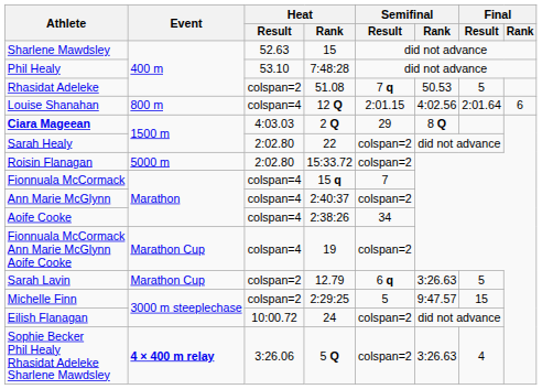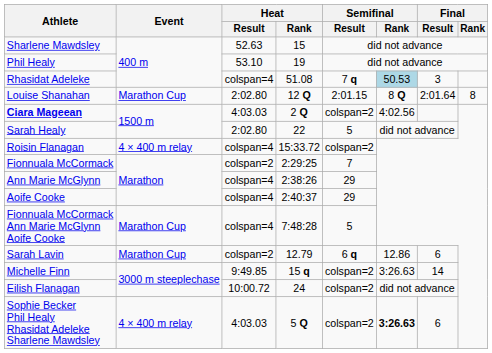Phil Healy | Heat / Rank: 7:48:28 -> 19
Rhasidat Adeleke | Heat / Result: colspan=2 -> colspan=4
Rhasidat Adeleke | Semifinal / Rank: no background -> lightblue background
Rhasidat Adeleke | Final / Result: 5 -> 3
Louise Shanahan | Event: 800 m -> Marathon Cup
Louise Shanahan | Heat / Result: colspan=4 -> 2:02.80
Louise Shanahan | Semifinal / Rank: 4:02.56 -> 8 Q
Louise Shanahan | Final / Rank: 6 -> 8
Ciara Mageean | Semifinal / Result: 29 -> colspan=2
Ciara Mageean | Semifinal / Rank: 8 Q -> 4:02.56
Sarah Healy | Semifinal / Result: colspan=2 -> 5
Roisin Flanagan | Event: 5000 m -> 4 × 400 m relay
Roisin Flanagan | Heat / Result: 2:02.80 -> colspan=4
Fionnuala McCormack | Heat / Result: colspan=4 -> colspan=2
Fionnuala McCormack | Heat / Rank: 15 q -> 2:29:25
Ann Marie McGlynn | Heat / Rank: 2:40:37 -> 2:38:26
Ann Marie McGlynn | Semifinal / Result: colspan=2 -> 29
Aoife Cooke | Heat / Rank: 2:38:26 -> 2:40:37
Aoife Cooke | Semifinal / Result: 34 -> 29
Fionnuala McCormack Ann Marie McGlynn Aoife Cooke | Heat / Rank: 19 -> 7:48:28
Fionnuala McCormack Ann Marie McGlynn Aoife Cooke | Semifinal / Result: colspan=2 -> 5
Sarah Lavin | Semifinal / Rank: 3:26.63 -> 12.86
Sarah Lavin | Final / Result: 5 -> 6
Michelle Finn | Heat / Result: colspan=2 -> 9:49.85
Michelle Finn | Heat / Rank: 2:29:25 -> 15 q
Michelle Finn | Semifinal / Result: 5 -> colspan=2
Michelle Finn | Semifinal / Rank: 9:47.57 -> 3:26.63
Michelle Finn | Final / Result: 15 -> 14
Sophie Becker Phil Healy Rhasidat Adeleke Sharlene Mawdsley | Event: bold -> normal
Sophie Becker Phil Healy Rhasidat Adeleke Sharlene Mawdsley | Heat / Result: 3:26.06 -> 4:03.03
Sophie Becker Phil Healy Rhasidat Adeleke Sharlene Mawdsley | Semifinal / Rank: normal -> bold
Sophie Becker Phil Healy Rhasidat Adeleke Sharlene Mawdsley | Final / Result: 4 -> 6
